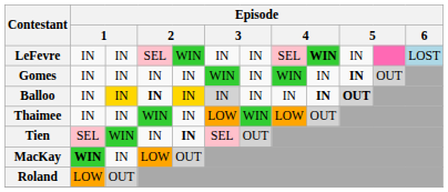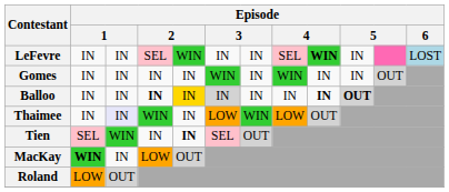Gomes | column 10: bold -> normal
Balloo | column 3: gold background -> no background
Thaimee | column 3: no background -> lavender background
